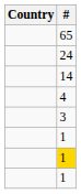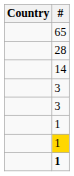row 3 | #: 24 -> 28
row 5 | #: 4 -> 3
row 9 | #: normal -> bold
